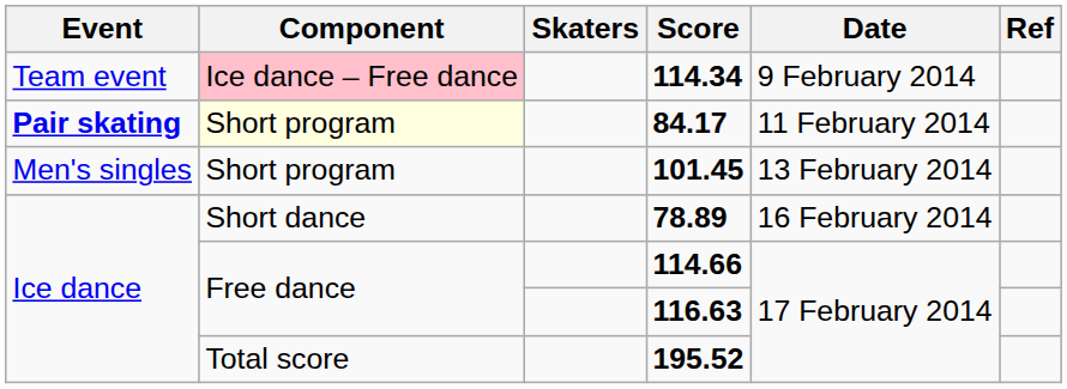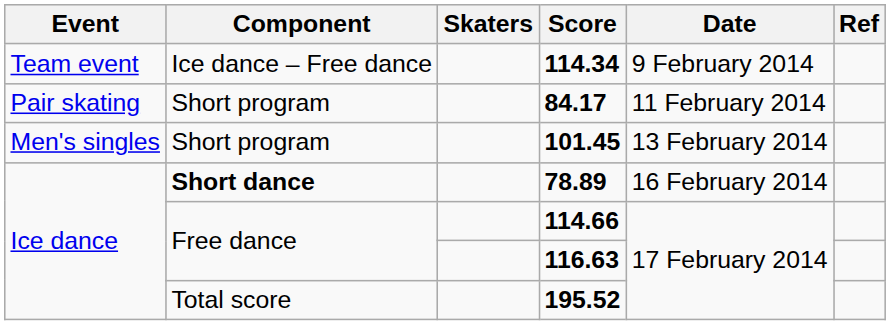114.34 | Component: pink background -> no background
84.17 | Event: bold -> normal
84.17 | Component: lightyellow background -> no background
78.89 | Component: normal -> bold
